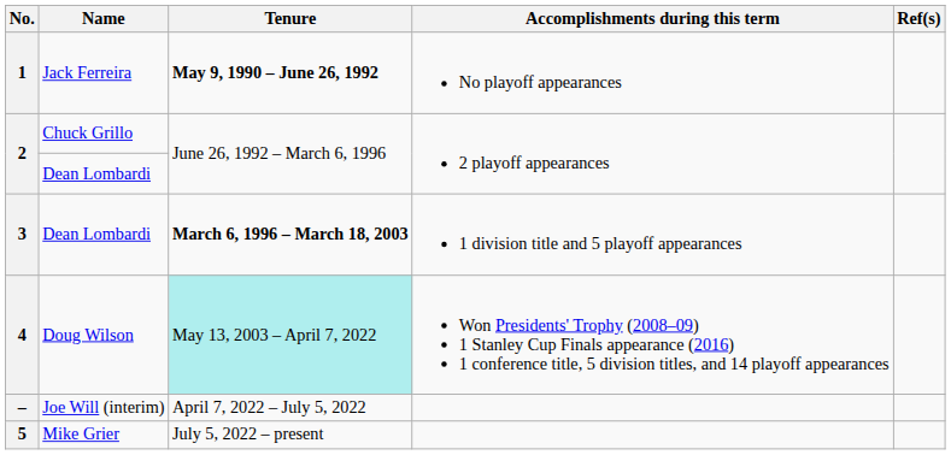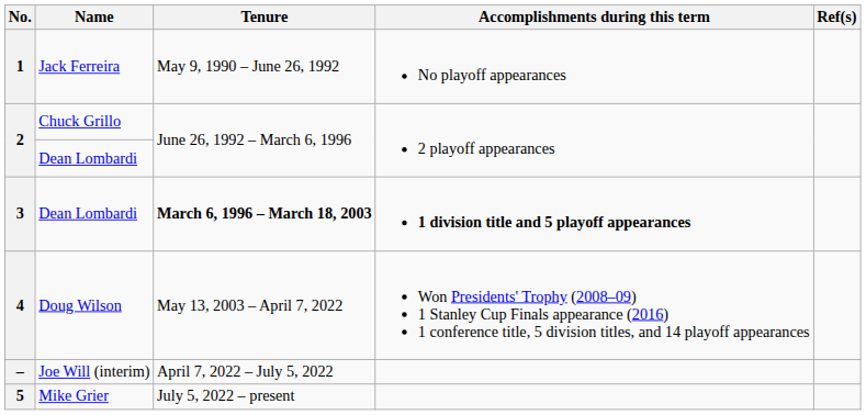1 | Tenure: bold -> normal
3 | Accomplishments during this term: normal -> bold
4 | Tenure: paleturquoise background -> no background
